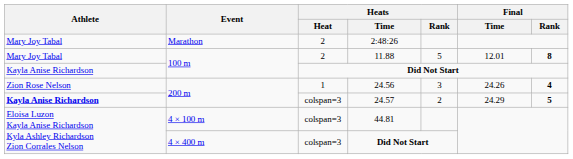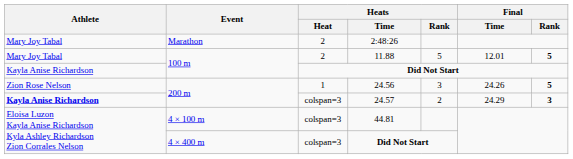11.88 | Final / Rank: 8 -> 5
24.56 | Final / Rank: 4 -> 5
24.57 | Final / Rank: 5 -> 3
